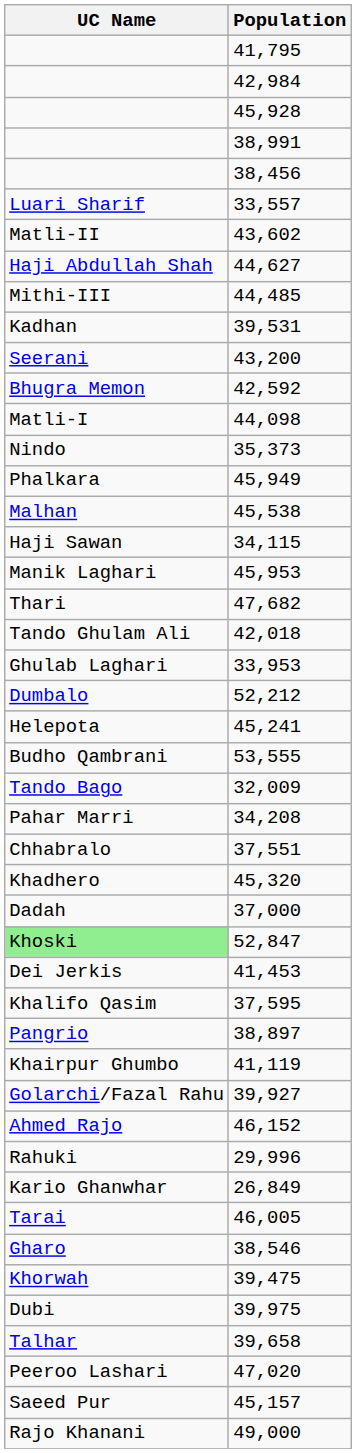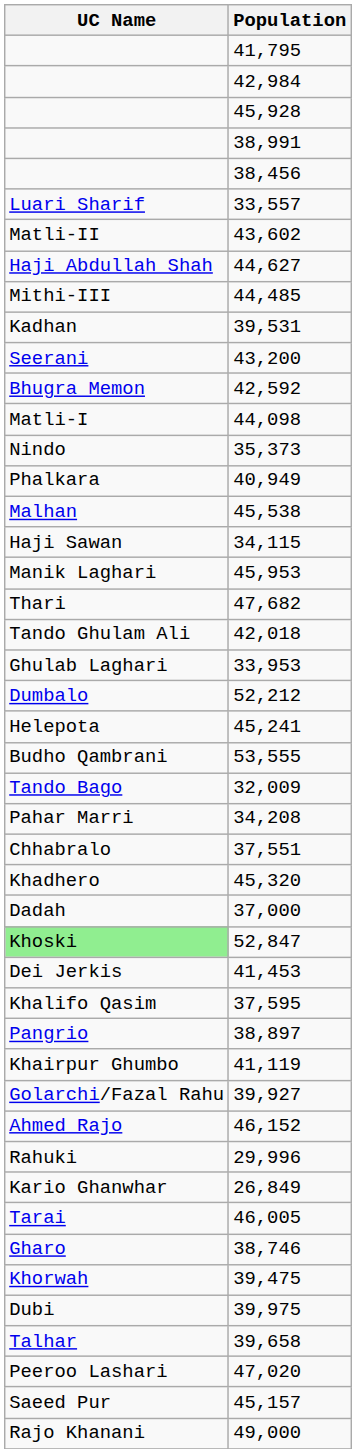row 16 | Population: 45,949 -> 40,949
row 41 | Population: 38,546 -> 38,746
